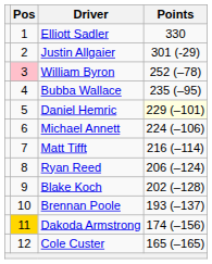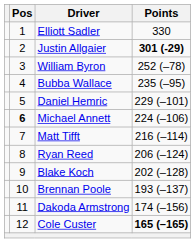Justin Allgaier | Points: normal -> bold
William Byron | Pos: pink background -> no background
Daniel Hemric | Points: lightyellow background -> no background
Michael Annett | Pos: normal -> bold
Dakoda Armstrong | Pos: gold background -> no background
Cole Custer | Points: normal -> bold
